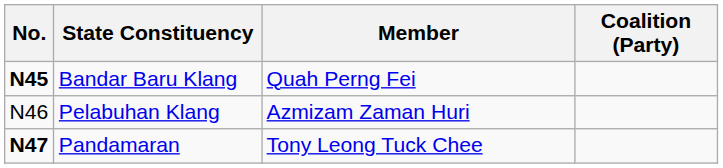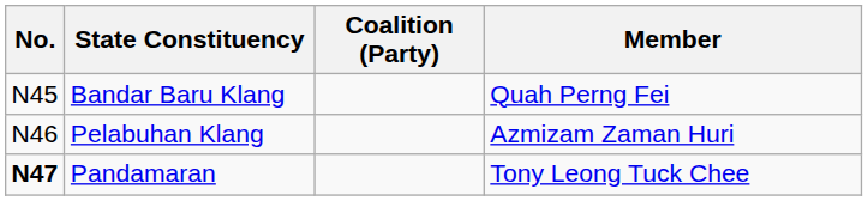columns swapped: Member <-> Coalition (Party)
Bandar Baru Klang | No.: bold -> normal
